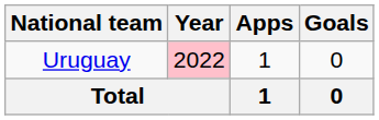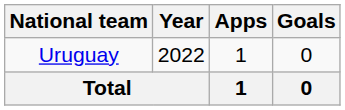Uruguay | Year: pink background -> no background
